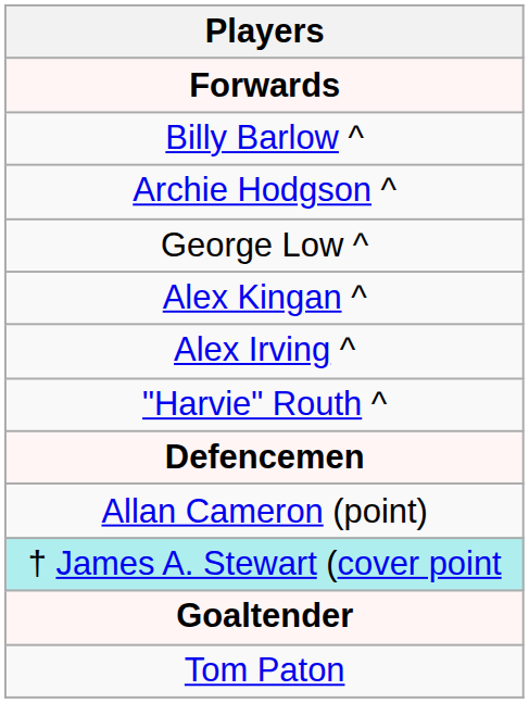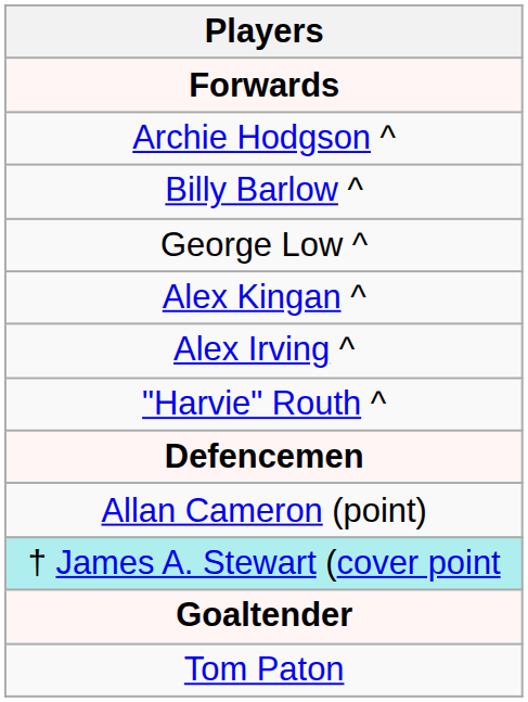row 3 | column 1: Billy Barlow ^ -> Archie Hodgson ^
row 4 | column 1: Archie Hodgson ^ -> Billy Barlow ^
